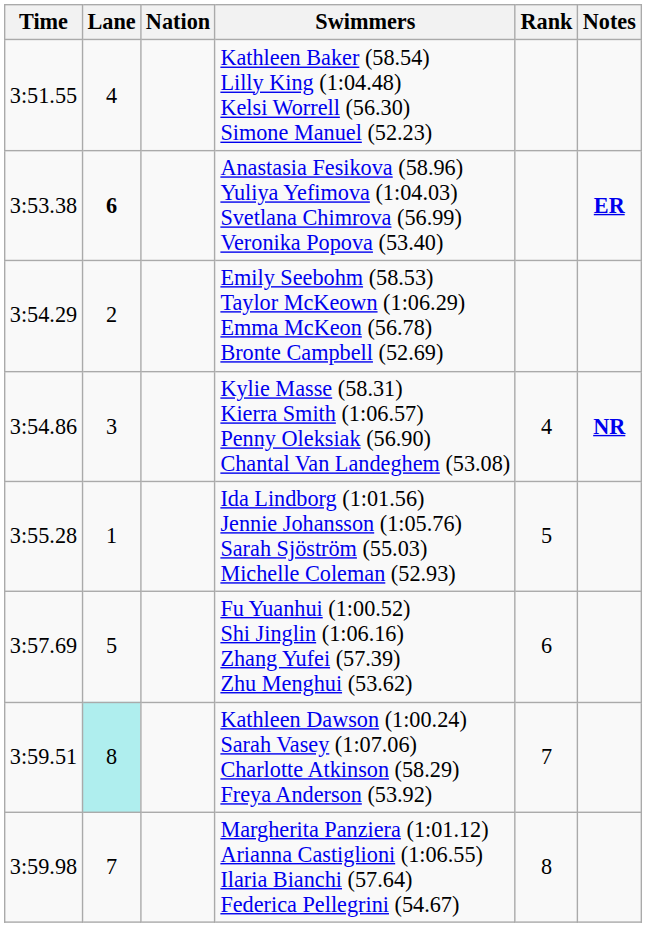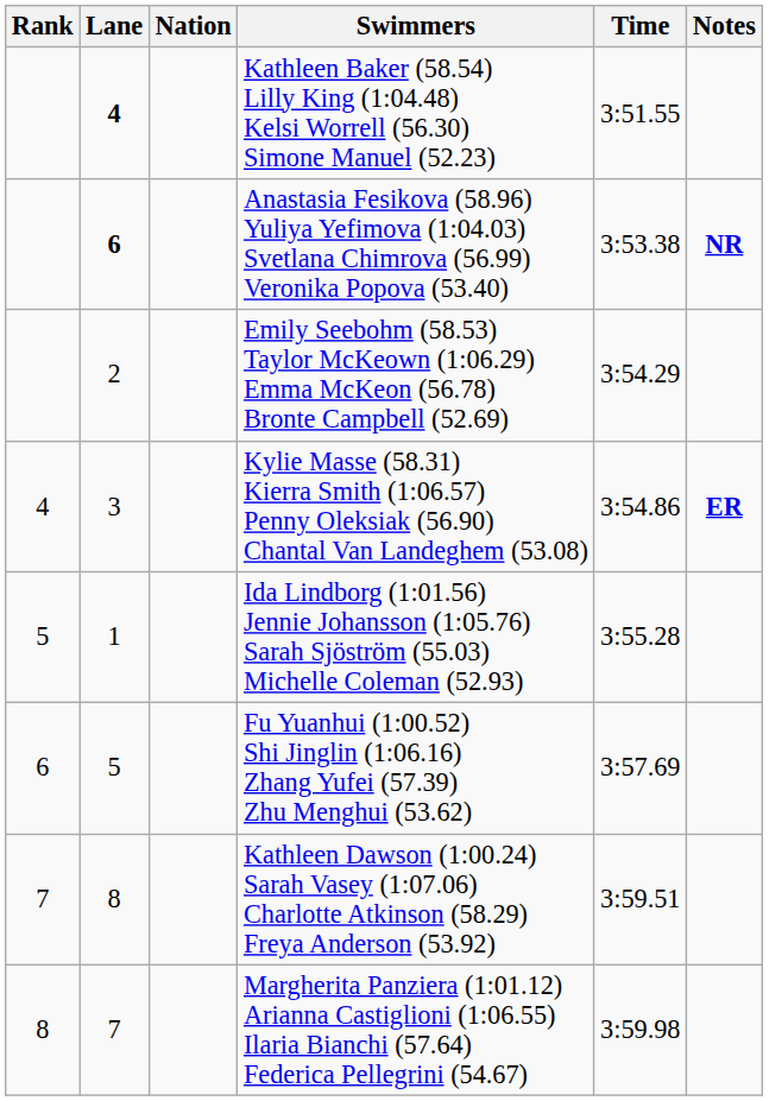columns swapped: Rank <-> Time
row 2 | Lane: normal -> bold
row 3 | Notes: ER -> NR
row 5 | Notes: NR -> ER
row 8 | Lane: paleturquoise background -> no background
